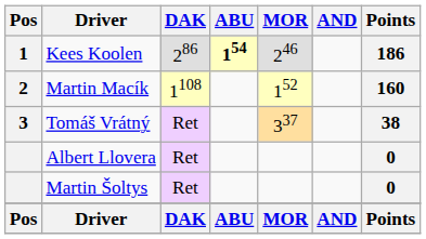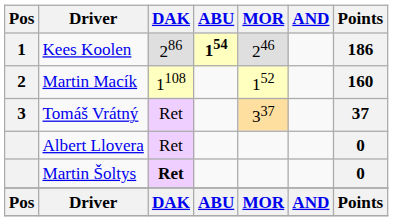Tomáš Vrátný | Points: 38 -> 37
Martin Šoltys | DAK: normal -> bold
